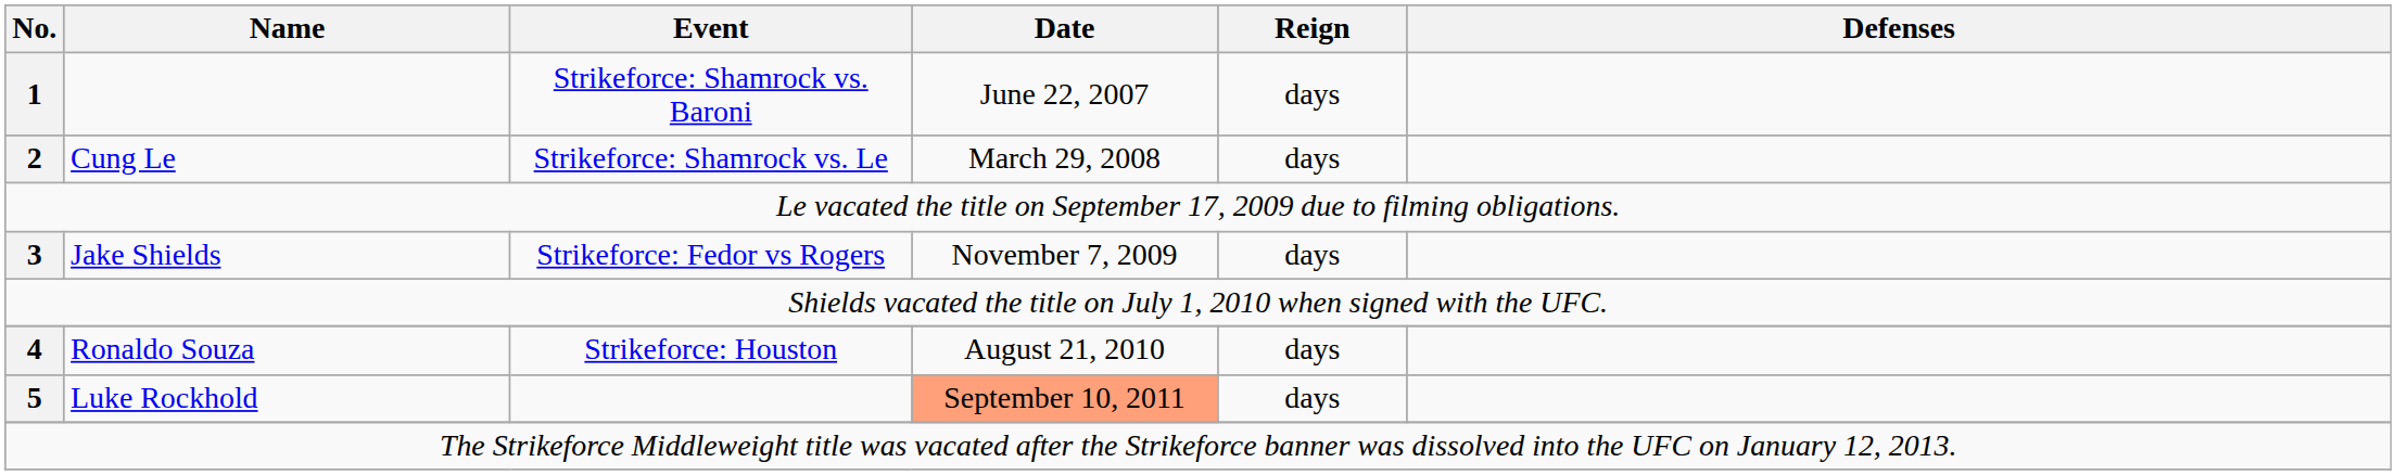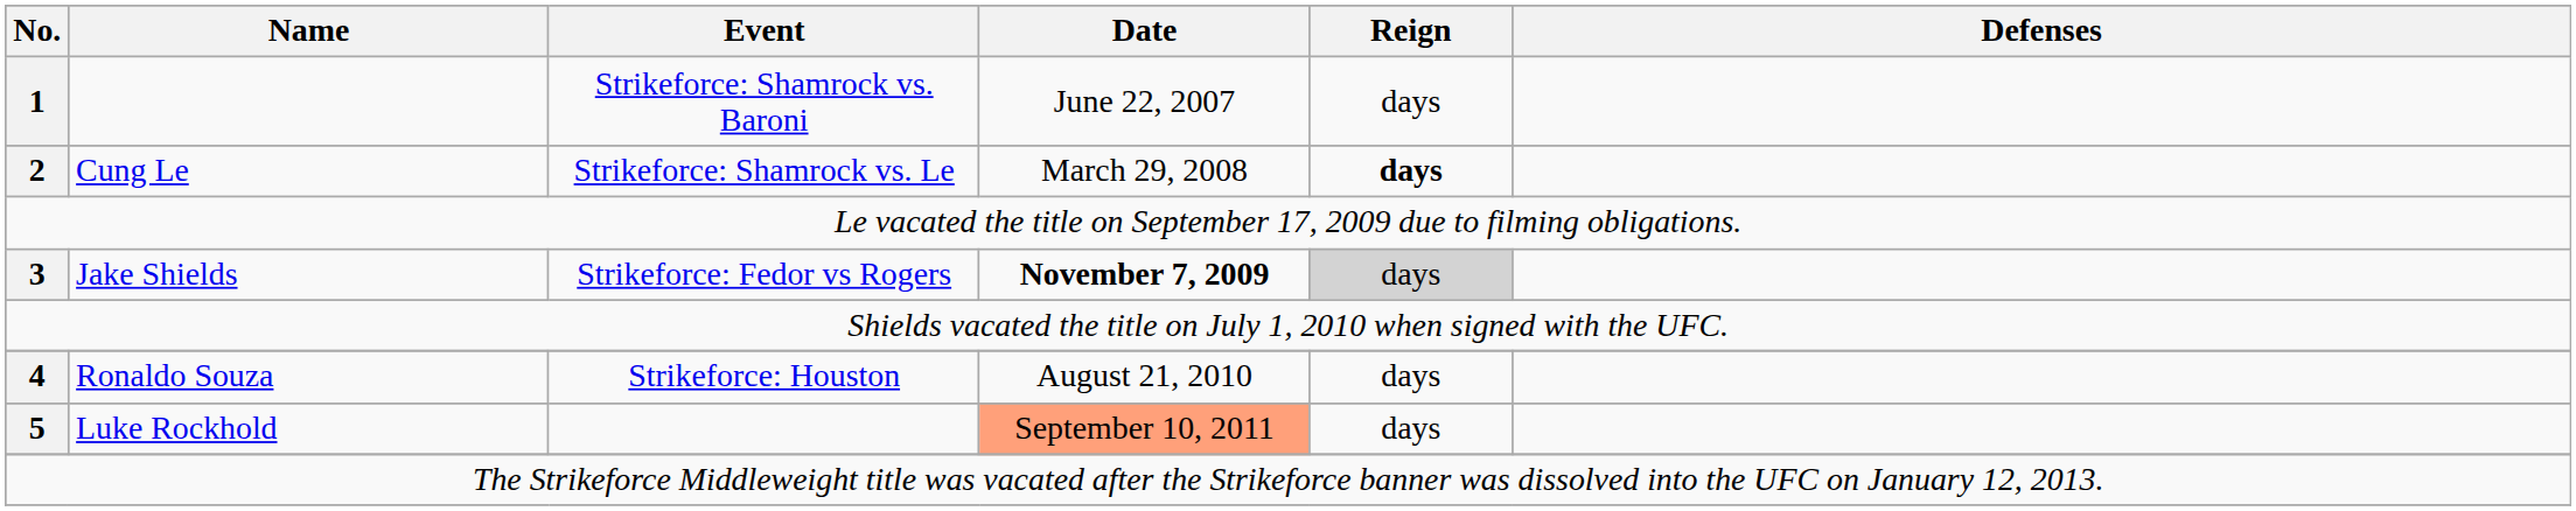Cung Le | Reign: normal -> bold
Jake Shields | Date: normal -> bold
Jake Shields | Reign: no background -> lightgrey background
